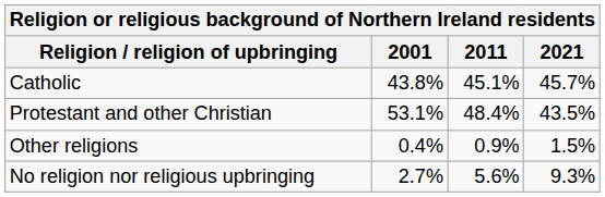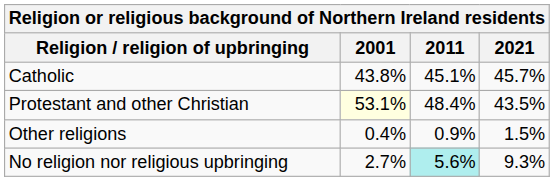Protestant and other Christian | 2001: no background -> lightyellow background
No religion nor religious upbringing | 2011: no background -> paleturquoise background
